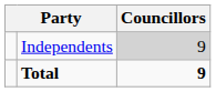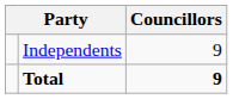Independents | Councillors: lightgrey background -> no background
